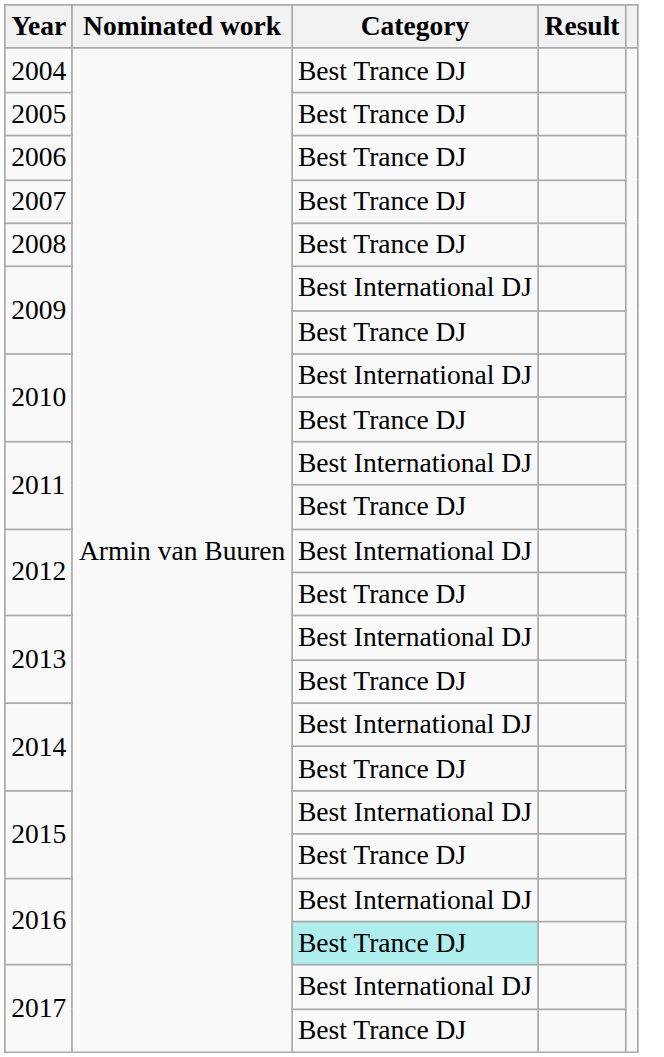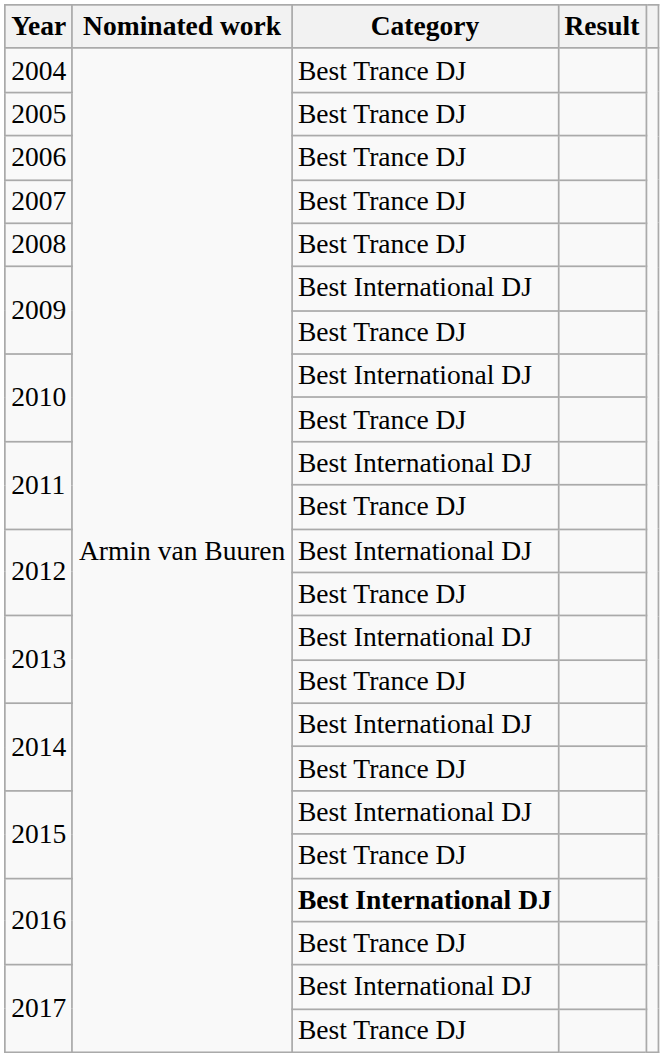2016 / Best International DJ | Category: normal -> bold
2016 / Best Trance DJ | Category: paleturquoise background -> no background
